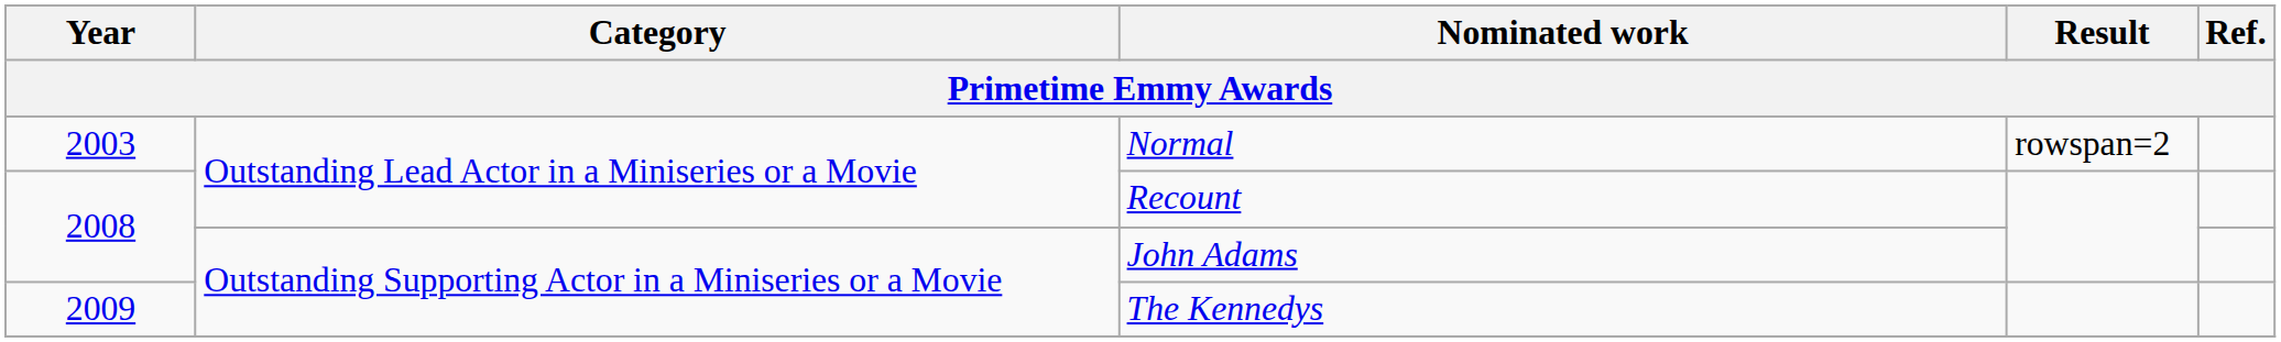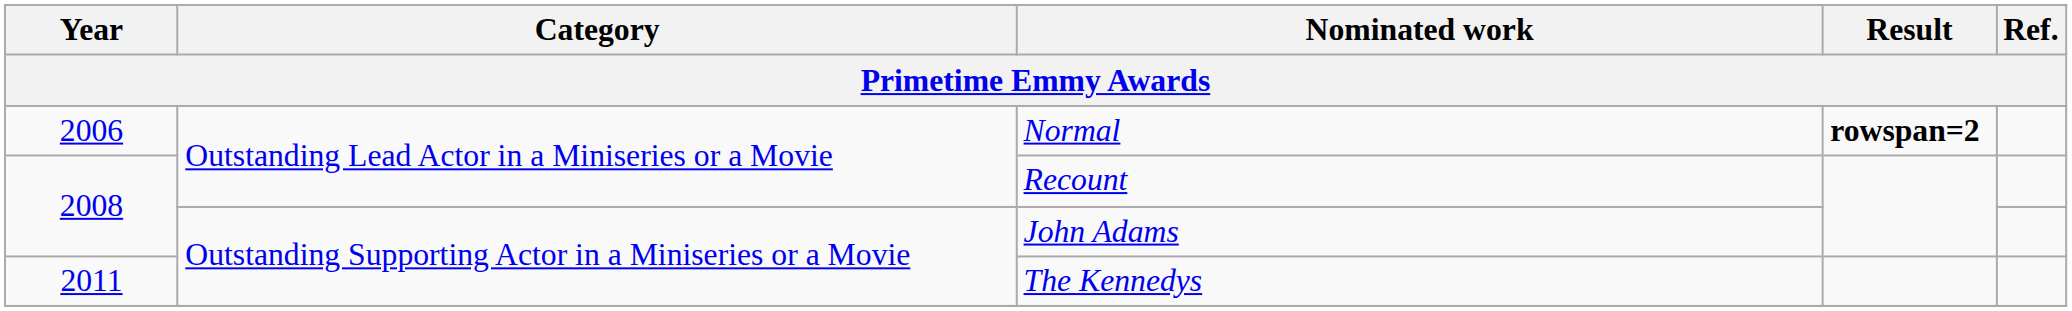Normal | Year: 2003 -> 2006
Normal | Result: normal -> bold
The Kennedys | Year: 2009 -> 2011
